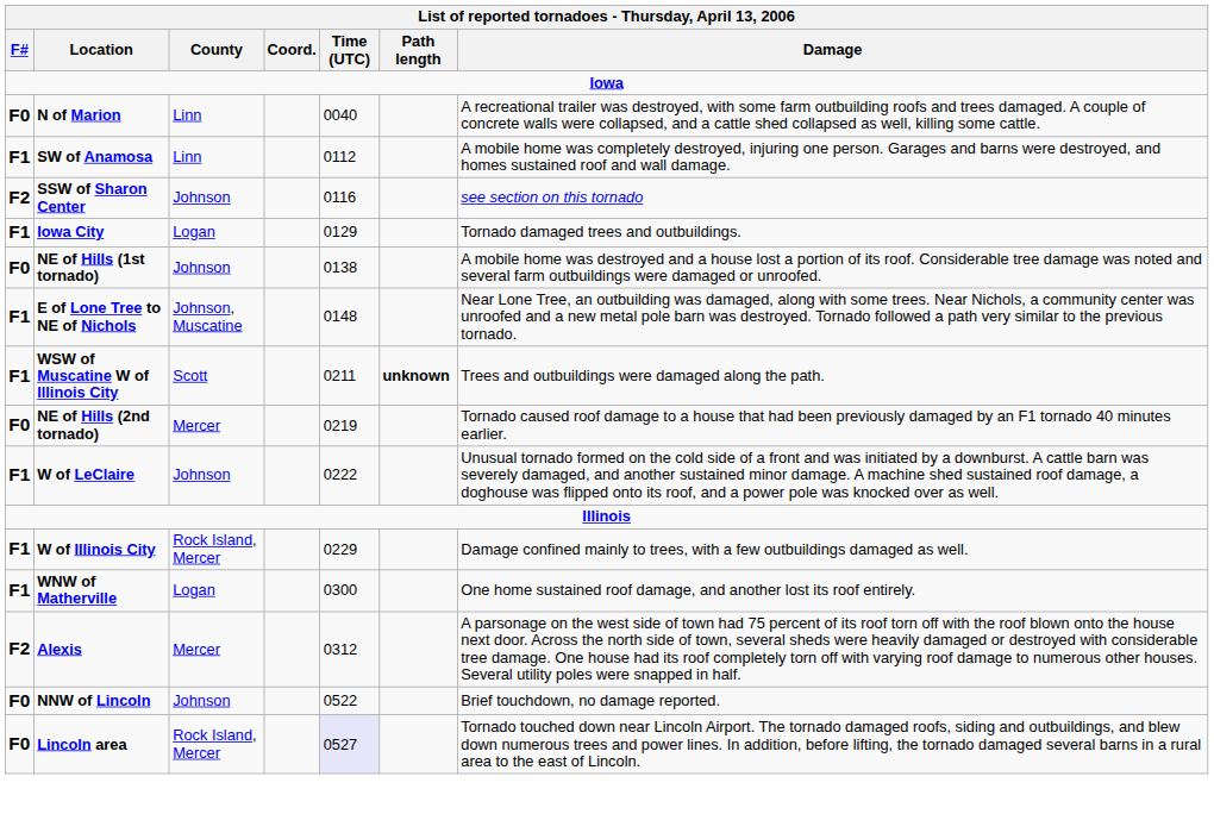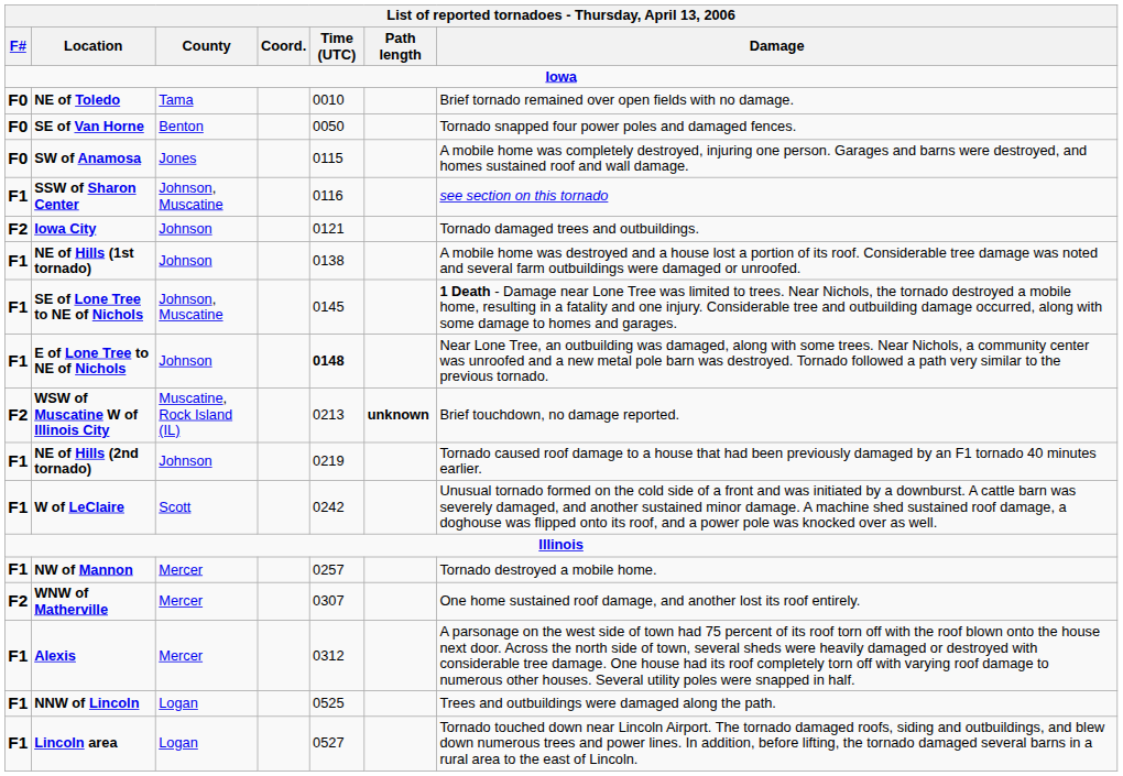+ row: F0 | NE of Toledo | Tama | 0010 | Brief tornado remained over open fields with no damage.
- row: F0 | N of Marion | Linn | 0040 | A recreational trailer was destroyed, with some farm outbuilding roofs and trees damaged. A couple of concrete walls were collapsed, and a cattle shed collapsed as well, killing some cattle.
+ row: F0 | SE of Van Horne | Benton | 0050 | Tornado snapped four power poles and damaged fences.
SW of Anamosa | F#: F1 -> F0
SW of Anamosa | County: Linn -> Jones
SW of Anamosa | Time (UTC): 0112 -> 0115
SSW of Sharon Center | F#: F2 -> F1
SSW of Sharon Center | County: Johnson -> Johnson, Muscatine
Iowa City | F#: F1 -> F2
Iowa City | County: Logan -> Johnson
Iowa City | Time (UTC): 0129 -> 0121
NE of Hills (1st tornado) | F#: F0 -> F1
+ row: F1 | SE of Lone Tree to NE of Nichols | Johnson, Muscatine | 0145 | 1 Death - Damage near Lone Tree was limited to trees. Near Nichols, the tornado destroyed a mobile home, resulting in a fatality and one injury. Considerable tree and outbuilding damage occurred, along with some damage to homes and garages.
E of Lone Tree to NE of Nichols | County: Johnson, Muscatine -> Johnson
E of Lone Tree to NE of Nichols | Time (UTC): normal -> bold
WSW of Muscatine W of Illinois City | F#: F1 -> F2
WSW of Muscatine W of Illinois City | County: Scott -> Muscatine, Rock Island (IL)
WSW of Muscatine W of Illinois City | Time (UTC): 0211 -> 0213
WSW of Muscatine W of Illinois City | Damage: Trees and outbuildings were damaged along the path. -> Brief touchdown, no damage reported.
NE of Hills (2nd tornado) | F#: F0 -> F1
NE of Hills (2nd tornado) | County: Mercer -> Johnson
W of LeClaire | County: Johnson -> Scott
W of LeClaire | Time (UTC): 0222 -> 0242
- row: F1 | W of Illinois City | Rock Island, Mercer | 0229 | Damage confined mainly to trees, with a few outbuildings damaged as well.
+ row: F1 | NW of Mannon | Mercer | 0257 | Tornado destroyed a mobile home.
WNW of Matherville | F#: F1 -> F2
WNW of Matherville | County: Logan -> Mercer
WNW of Matherville | Time (UTC): 0300 -> 0307
Alexis | F#: F2 -> F1
NNW of Lincoln | F#: F0 -> F1
NNW of Lincoln | County: Johnson -> Logan
NNW of Lincoln | Time (UTC): 0522 -> 0525
NNW of Lincoln | Damage: Brief touchdown, no damage reported. -> Trees and outbuildings were damaged along the path.
Lincoln area | F#: F0 -> F1
Lincoln area | County: Rock Island, Mercer -> Logan
Lincoln area | Time (UTC): lavender background -> no background
